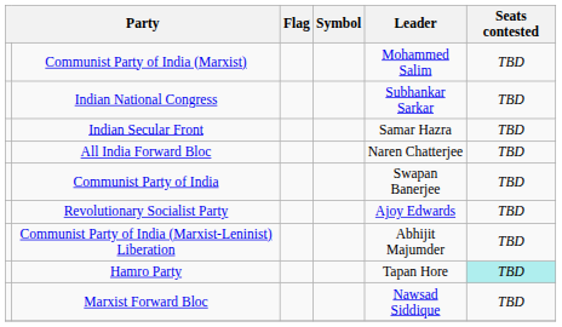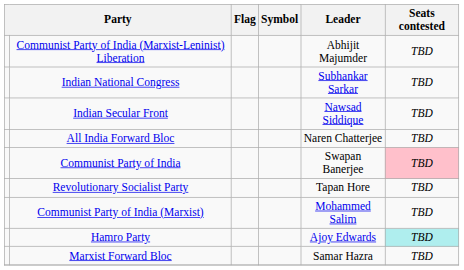rows swapped: Communist Party of India (Marxist) <-> Communist Party of India (Marxist-Leninist) Liberation
Indian Secular Front | Leader: Samar Hazra -> Nawsad Siddique
Communist Party of India | Seats contested: no background -> pink background
Revolutionary Socialist Party | Leader: Ajoy Edwards -> Tapan Hore
Hamro Party | Leader: Tapan Hore -> Ajoy Edwards
Marxist Forward Bloc | Leader: Nawsad Siddique -> Samar Hazra
